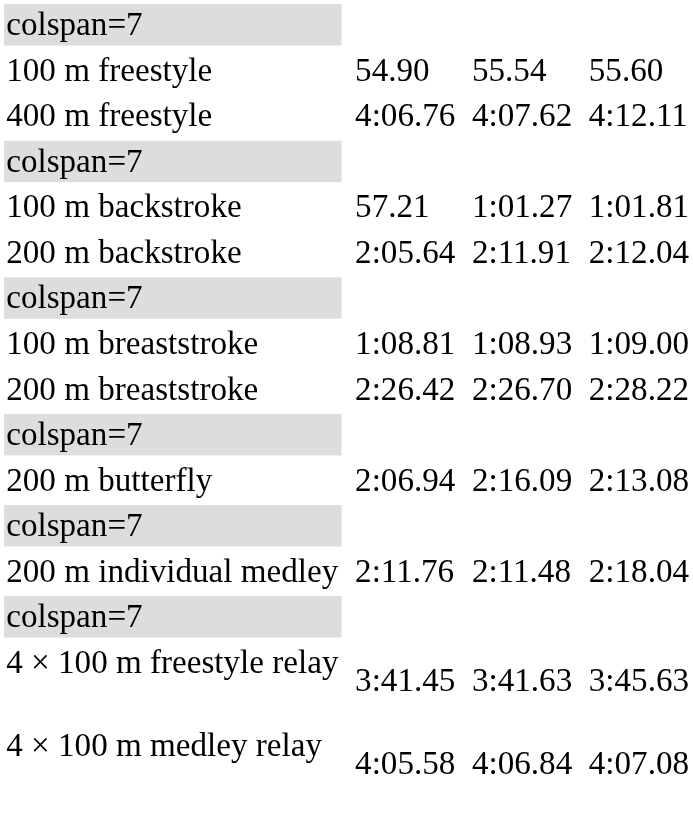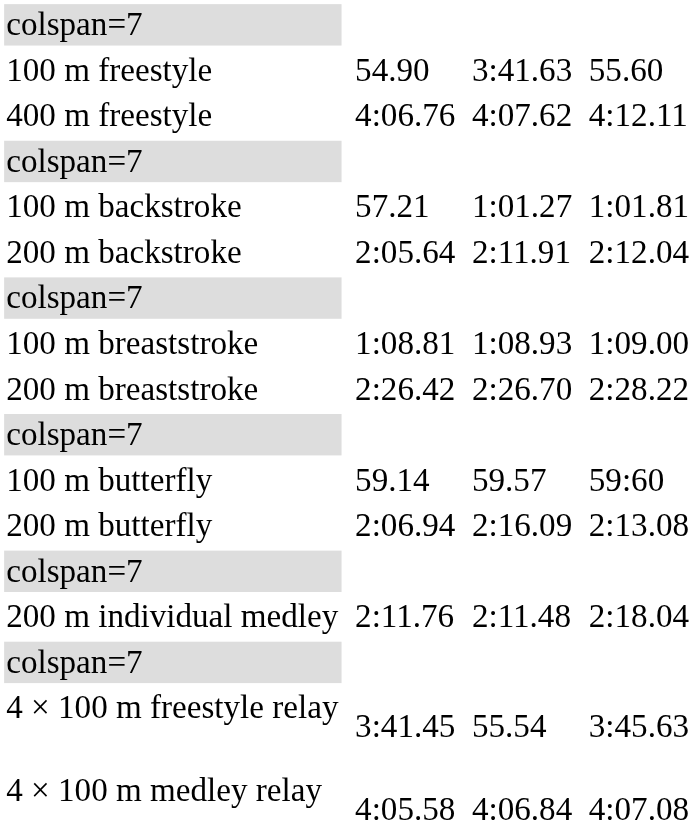100 m freestyle | column 3: 55.54 -> 3:41.63
+ row: 100 m butterfly | 59.14 | 59.57 | 59:60
4 × 100 m freestyle relay | column 3: 3:41.63 -> 55.54
